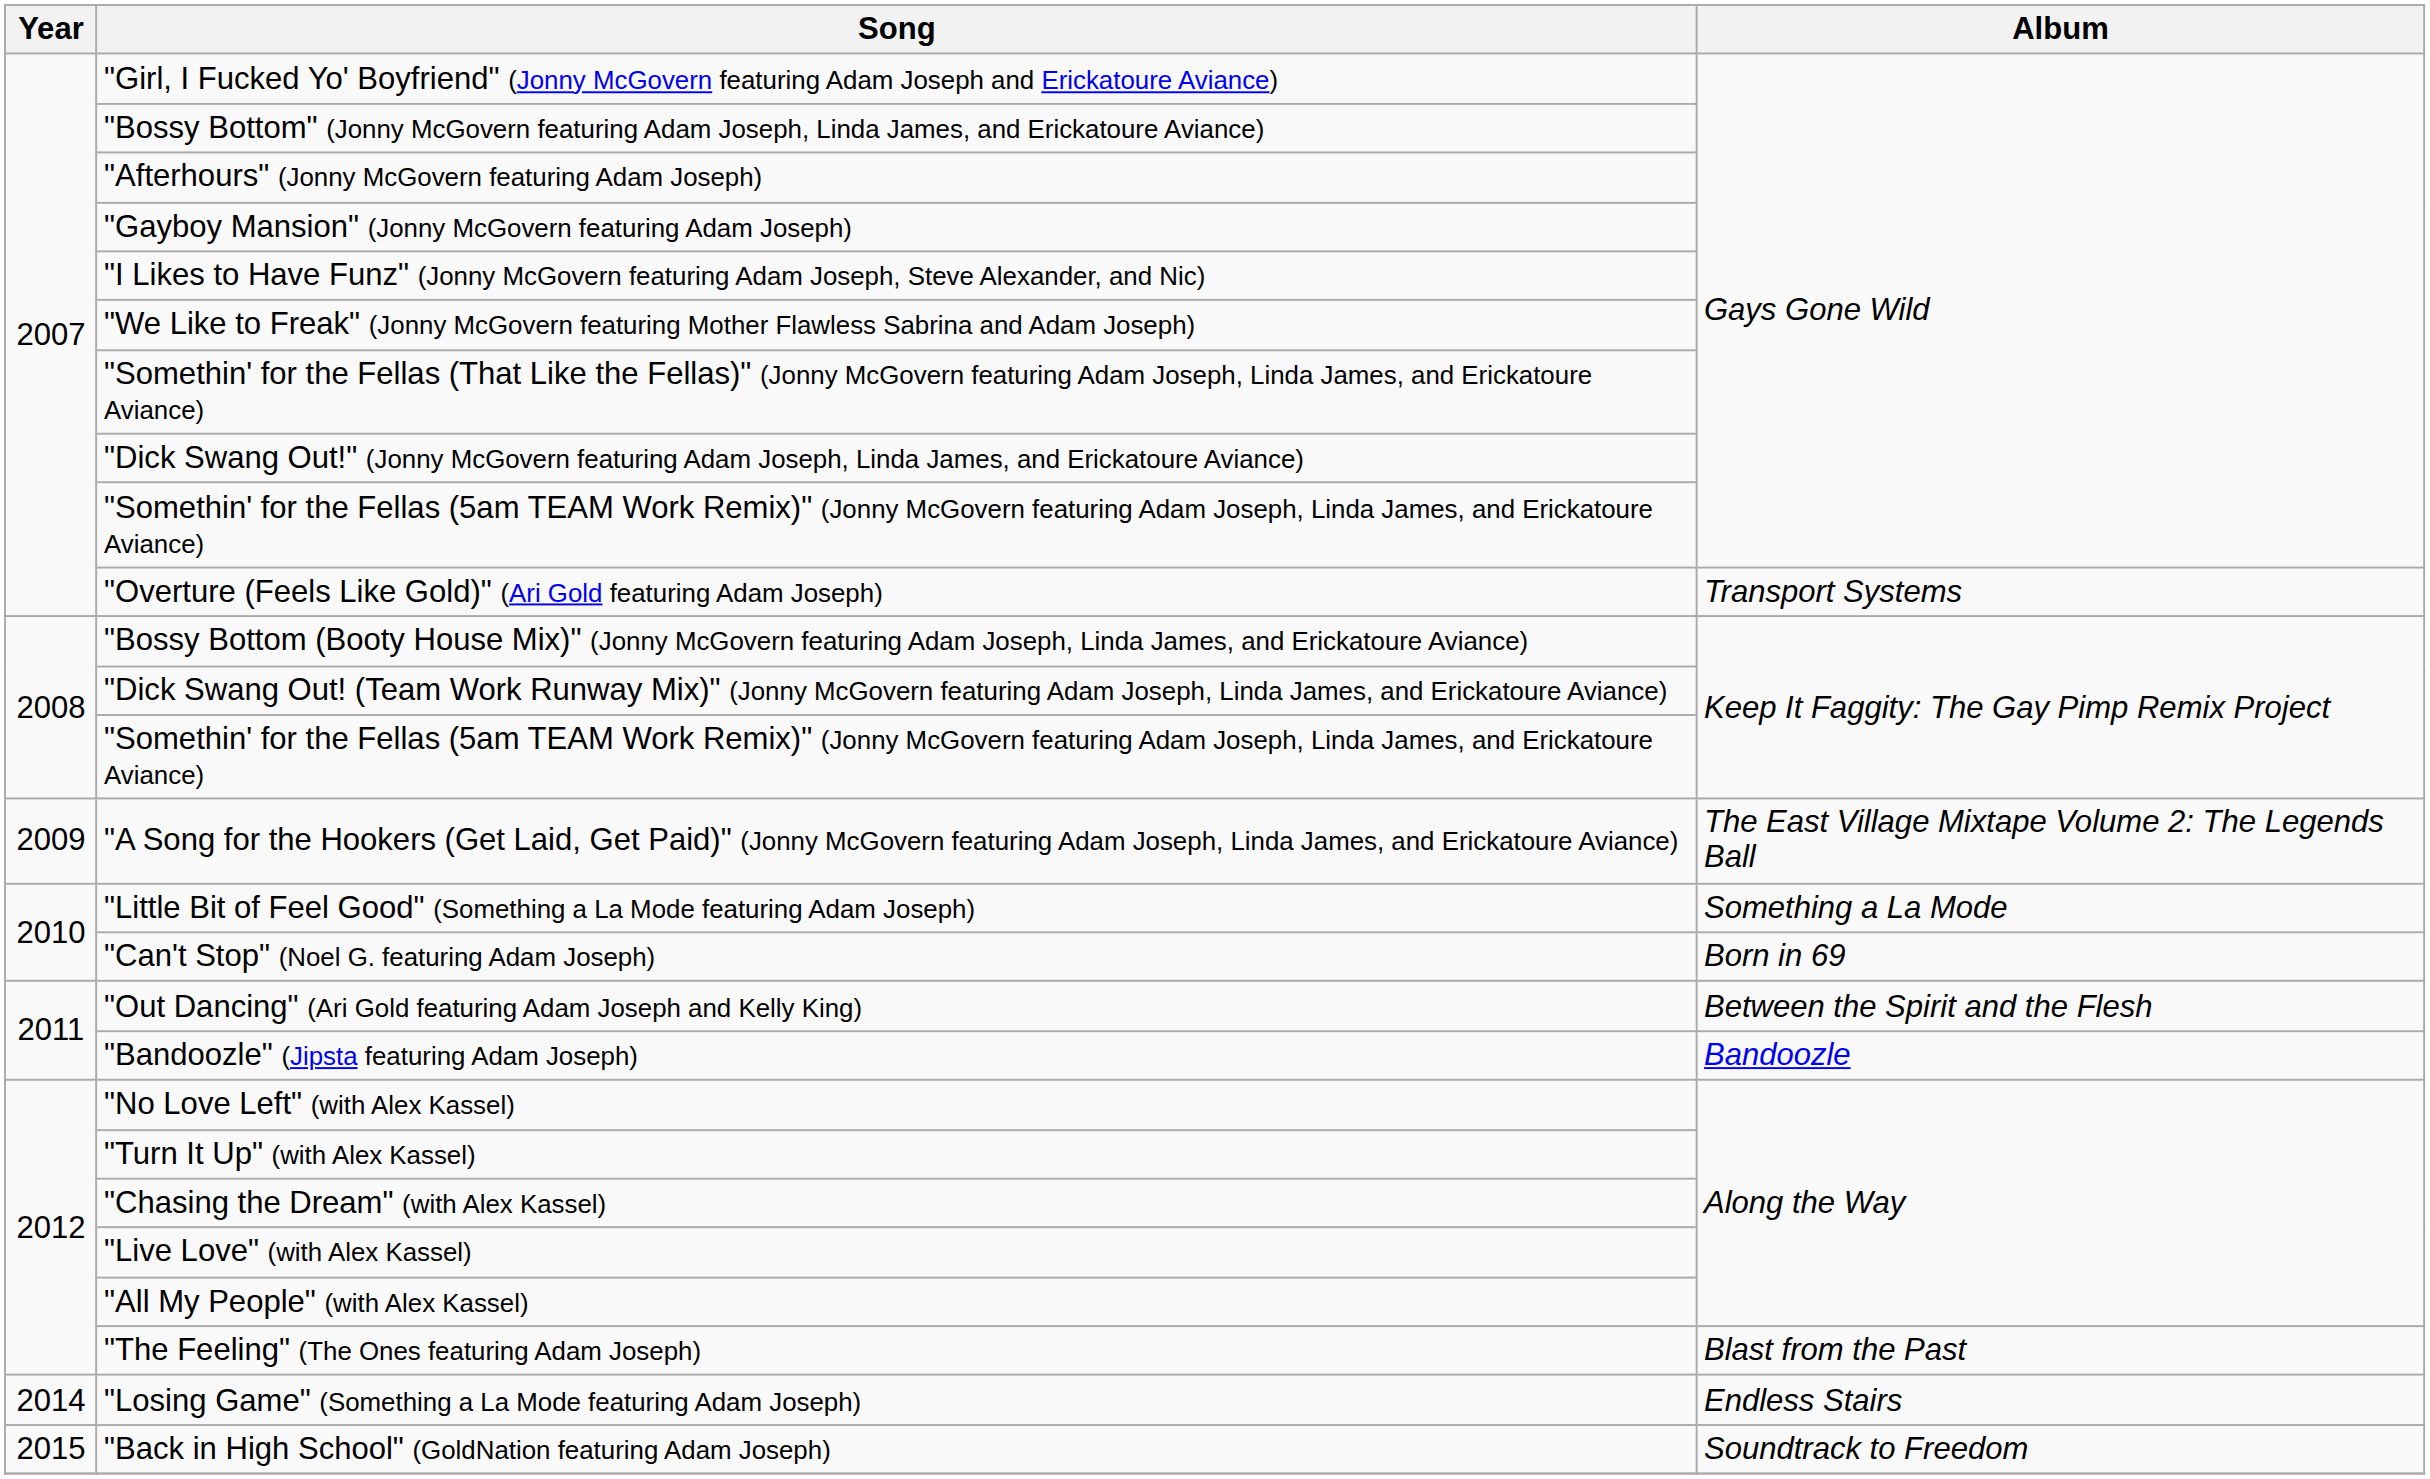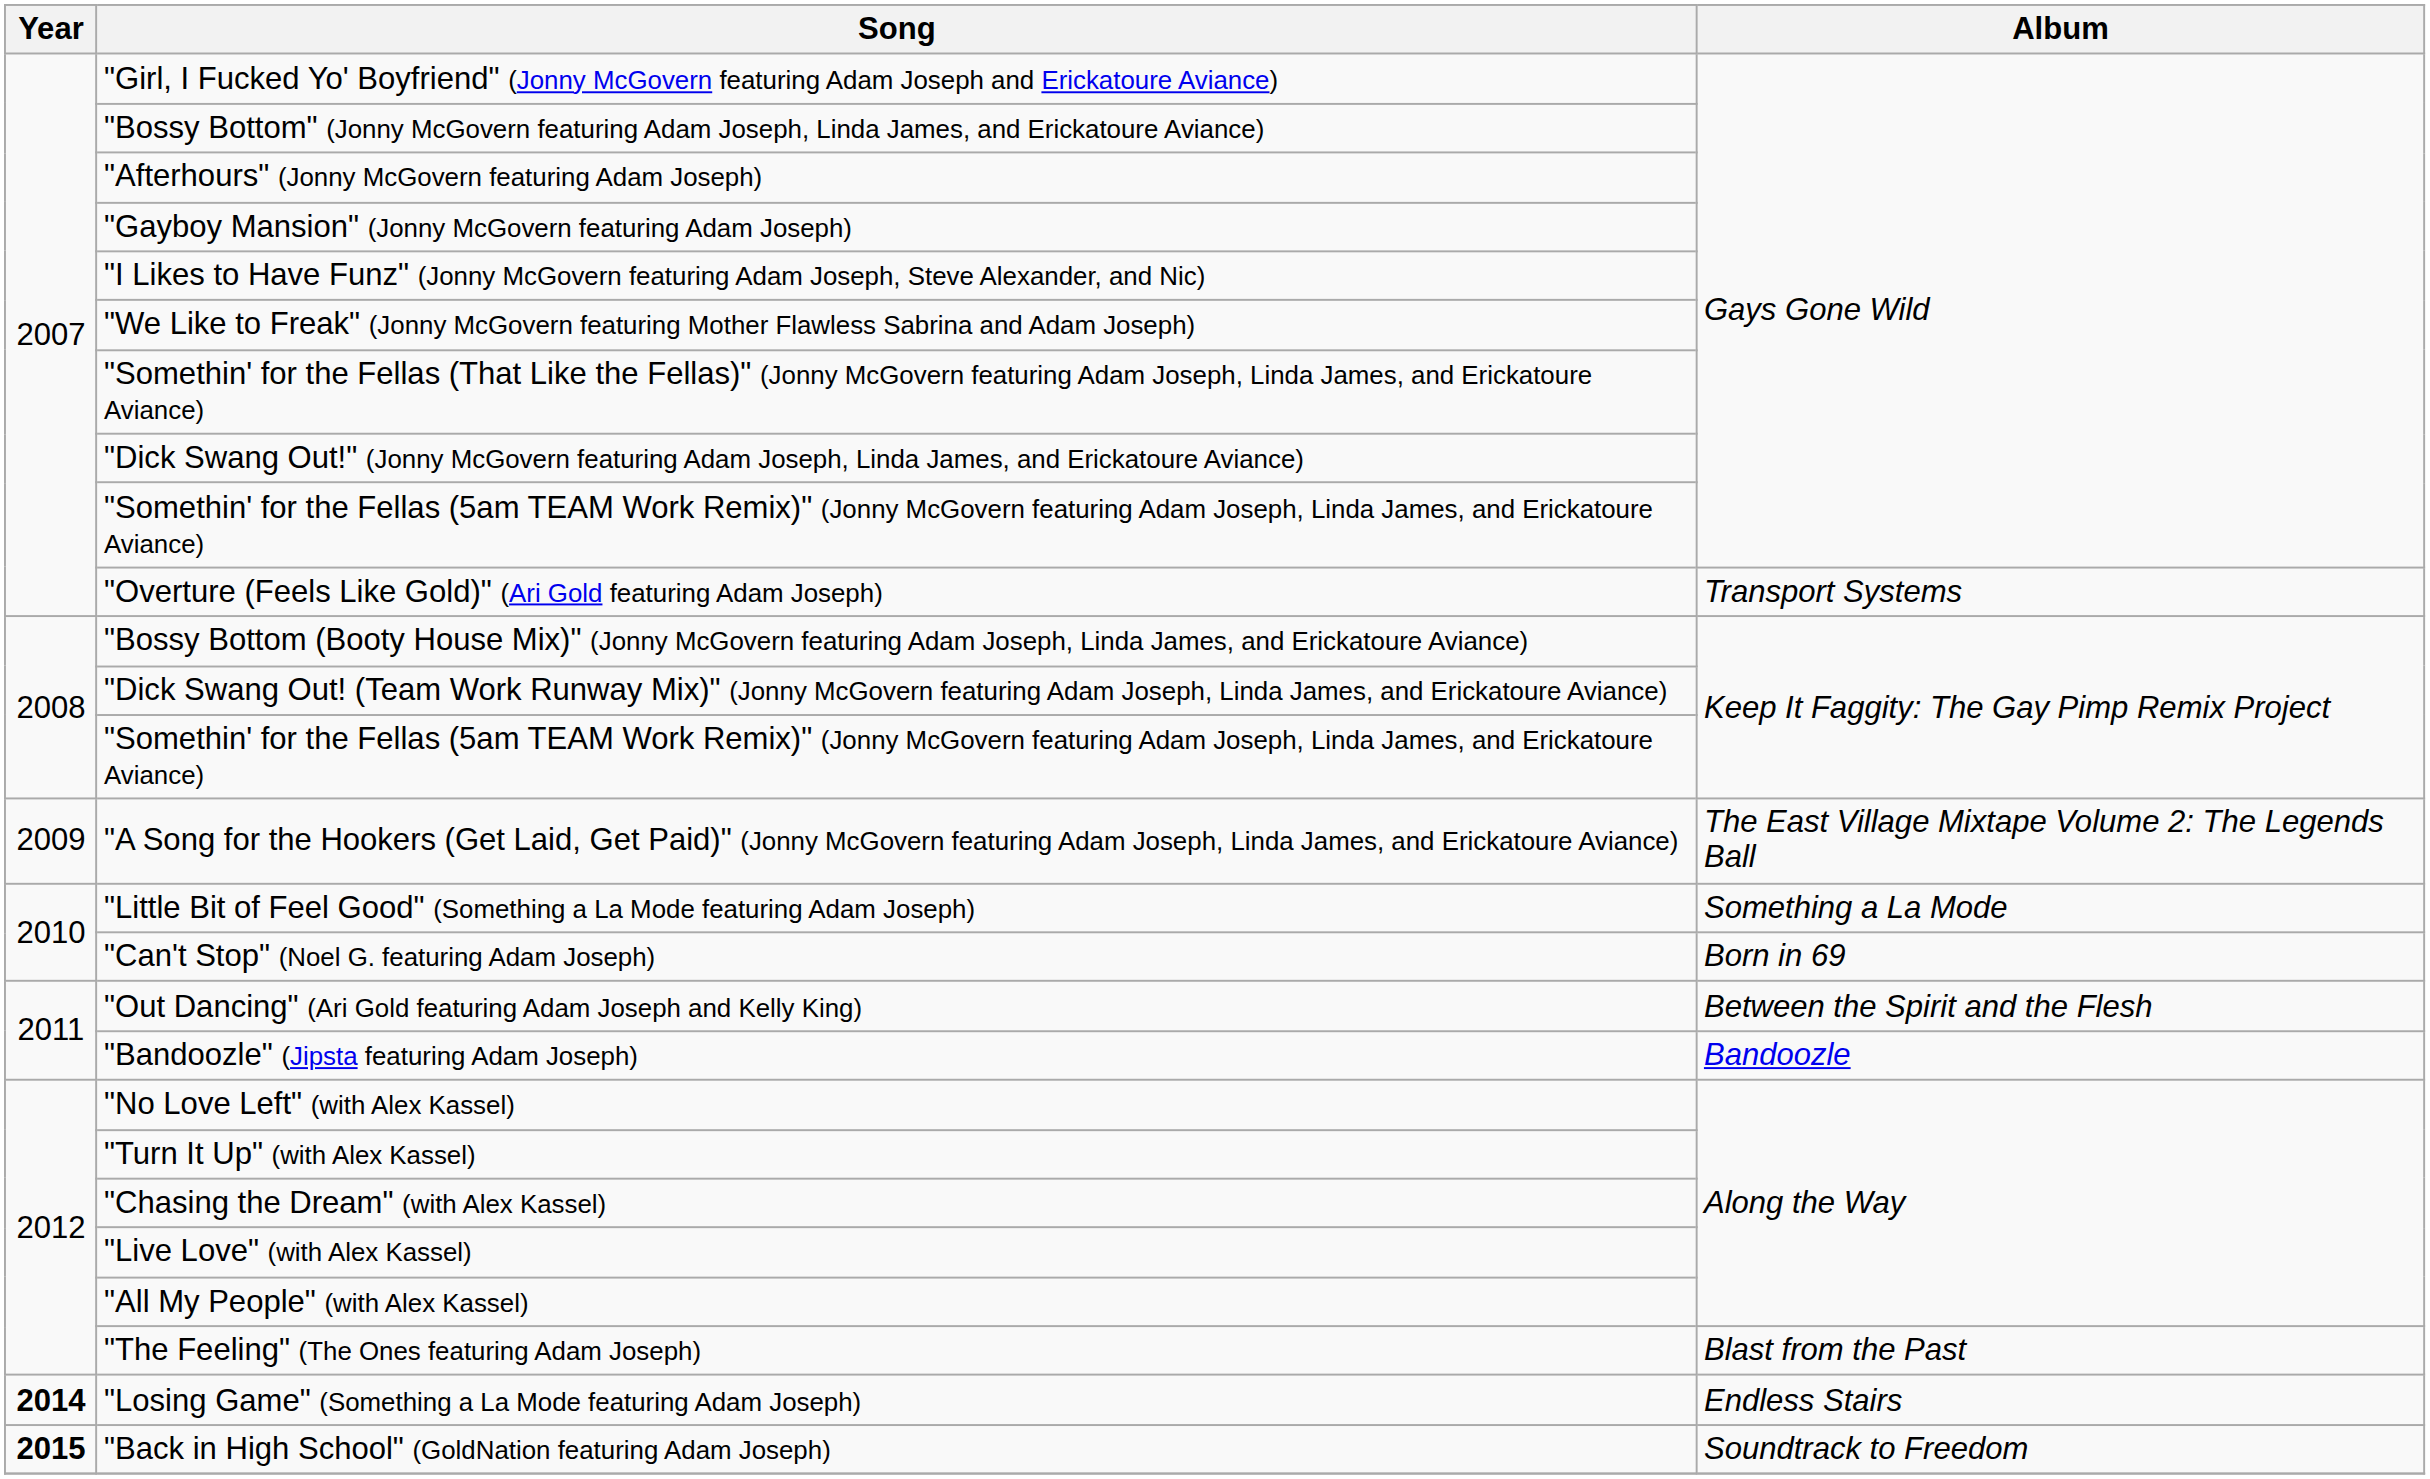"Losing Game" (Something a La Mode featuring Adam Joseph) | Year: normal -> bold
"Back in High School" (GoldNation featuring Adam Joseph) | Year: normal -> bold
